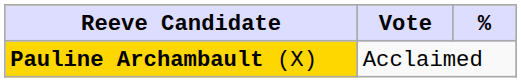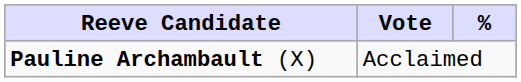Pauline Archambault (X) | Reeve Candidate: gold background -> no background
